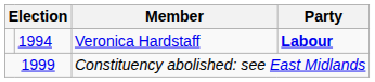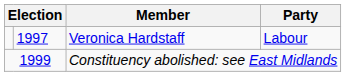Veronica Hardstaff | column 2: 1994 -> 1997
Veronica Hardstaff | Party: bold -> normal
